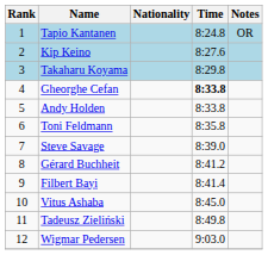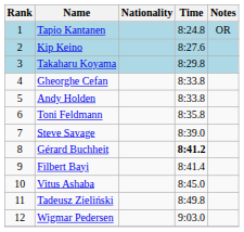Gheorghe Cefan | Time: bold -> normal
Gérard Buchheit | Time: normal -> bold
